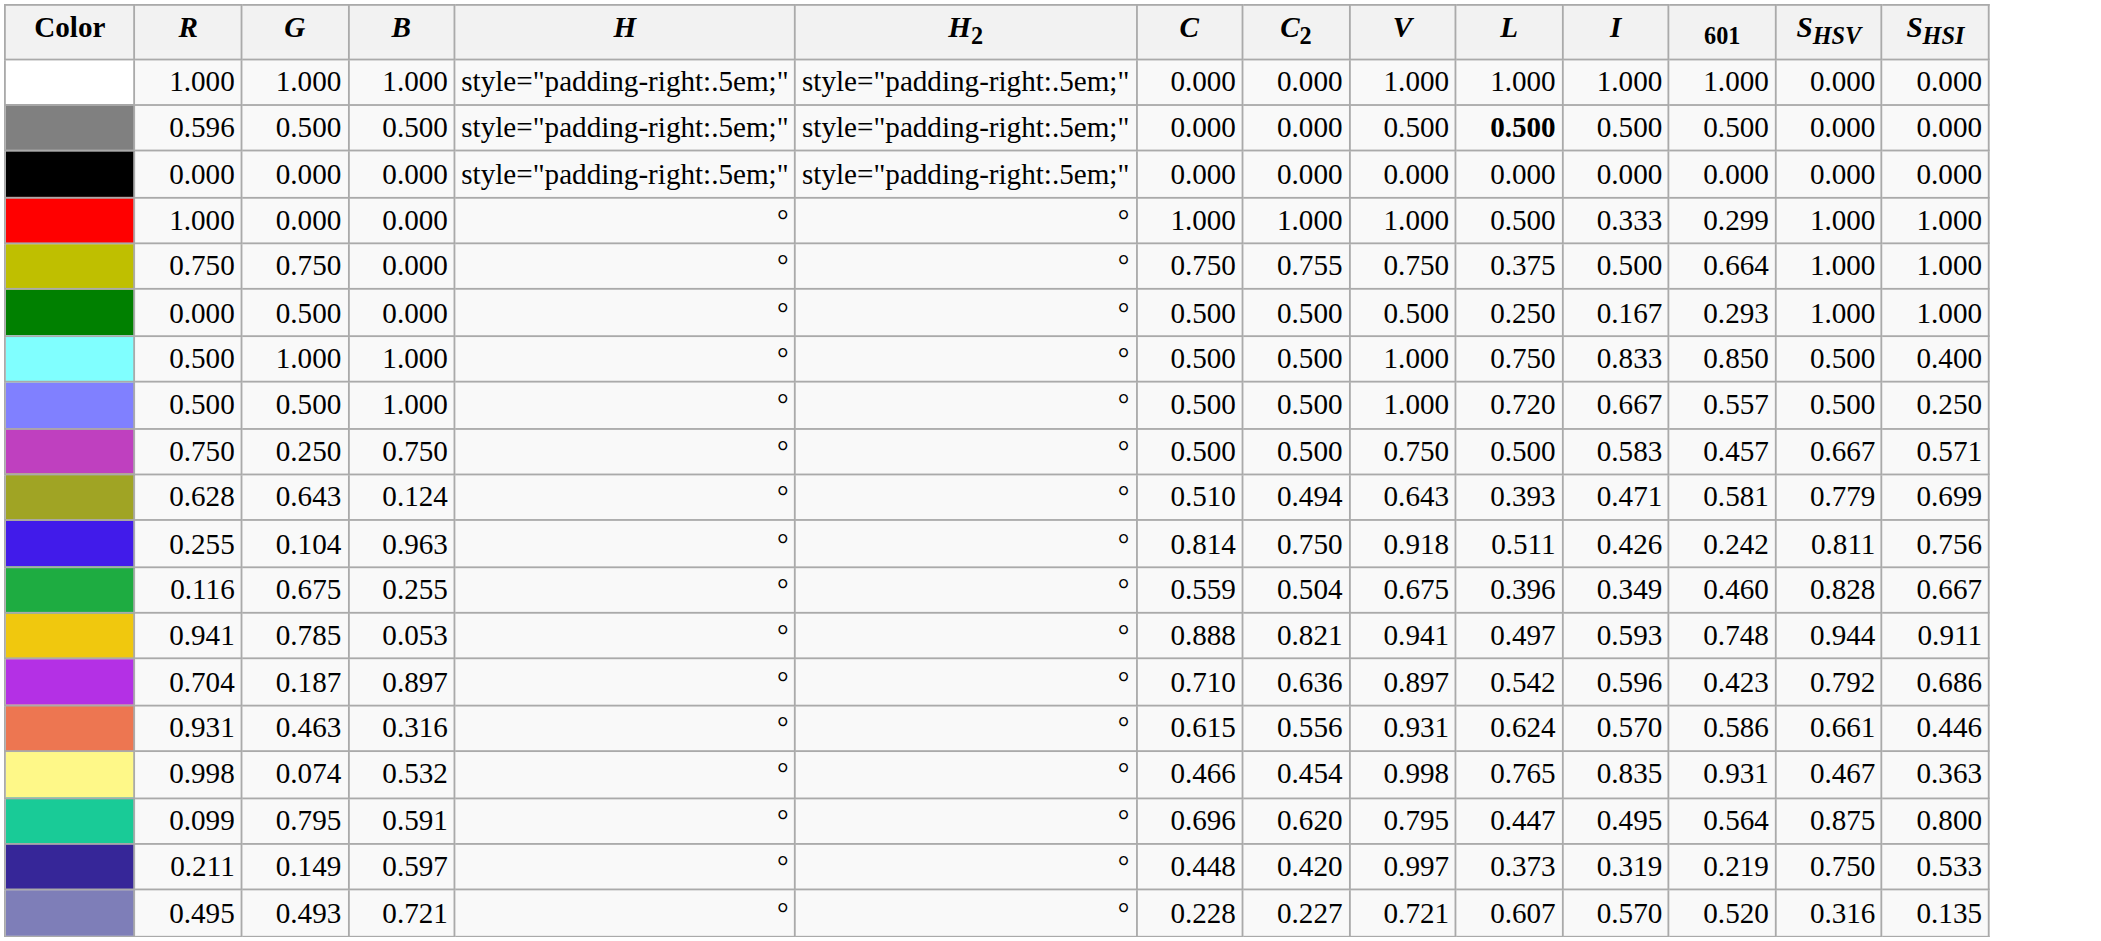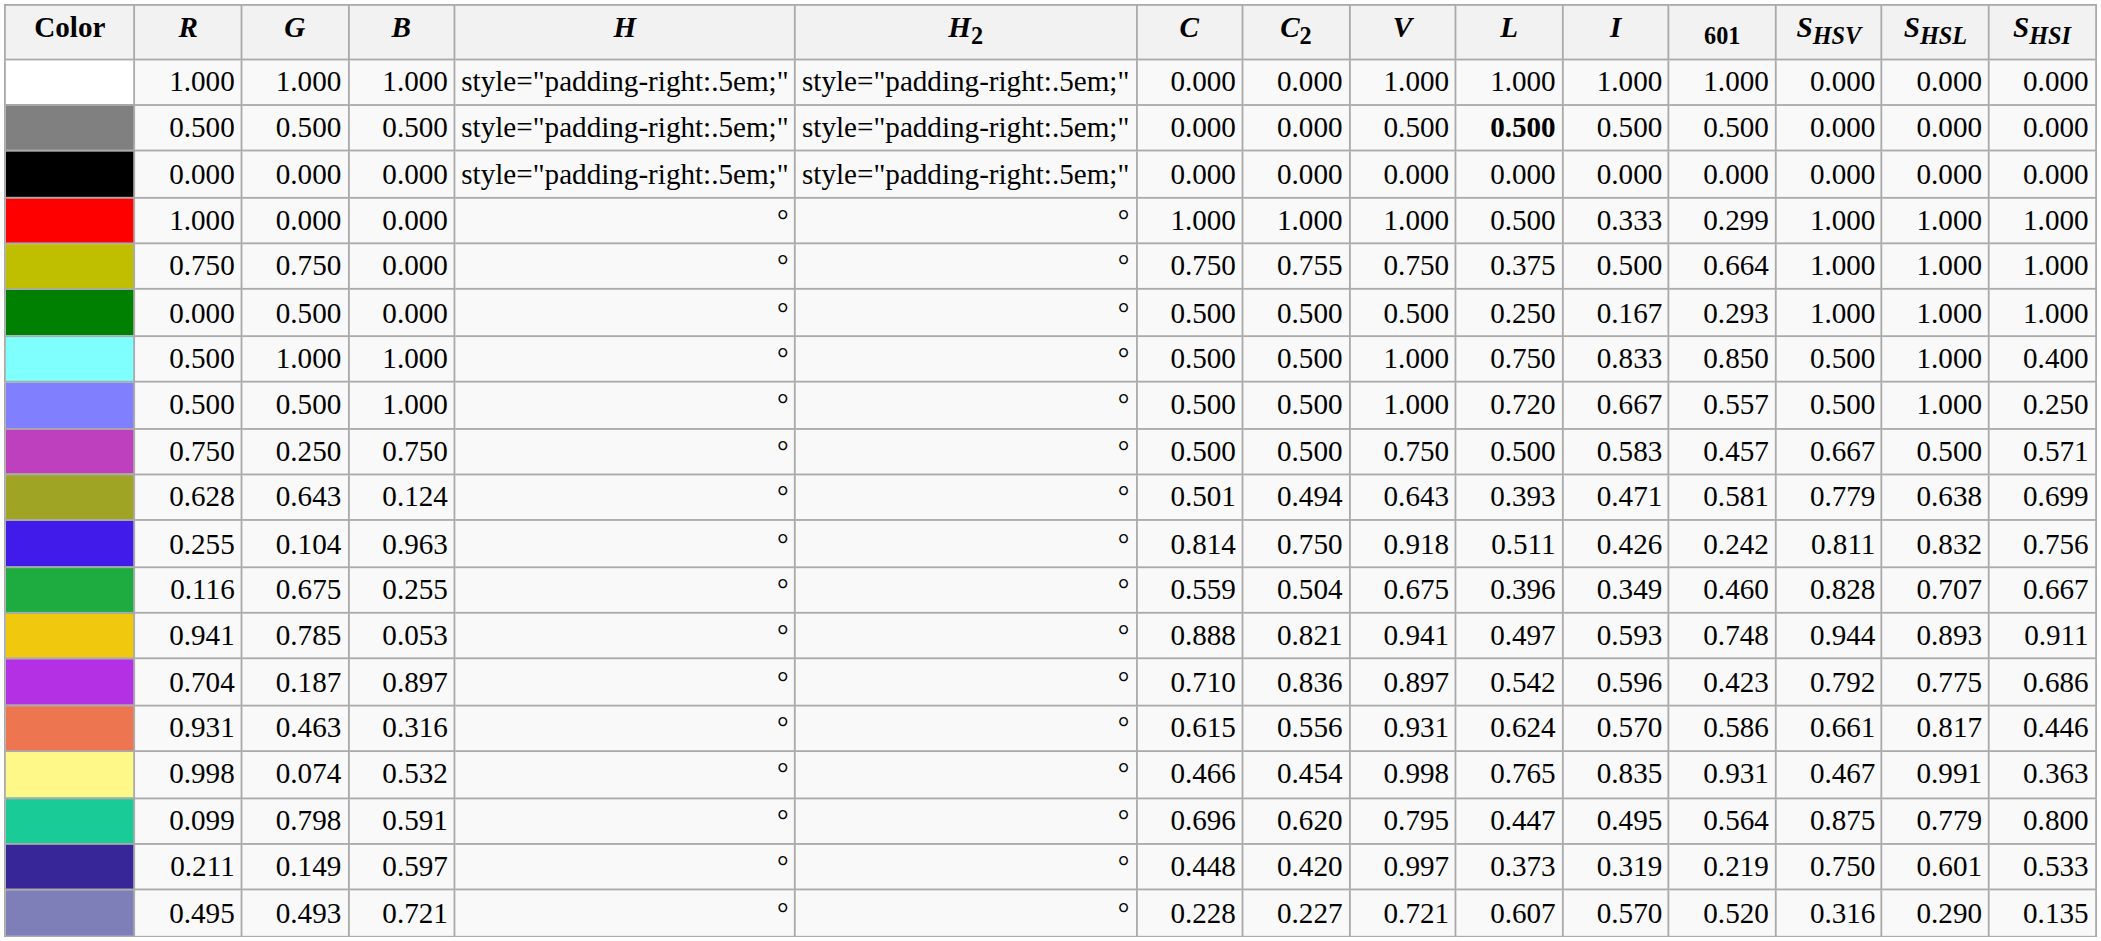+ column: SHSL | 0.000 | 0.000 | 0.000 | 1.000 | 1.000 | 1.000 | 1.000 | 1.000 | 0.500 | 0.638 | 0.832 | 0.707 | 0.893 | 0.775 | 0.817 | 0.991 | 0.779 | 0.601 | 0.290
#808080 | R: 0.596 -> 0.500
#A0A424 | C: 0.510 -> 0.501
#B430E5 | C2: 0.636 -> 0.836
#19CB97 | G: 0.795 -> 0.798
